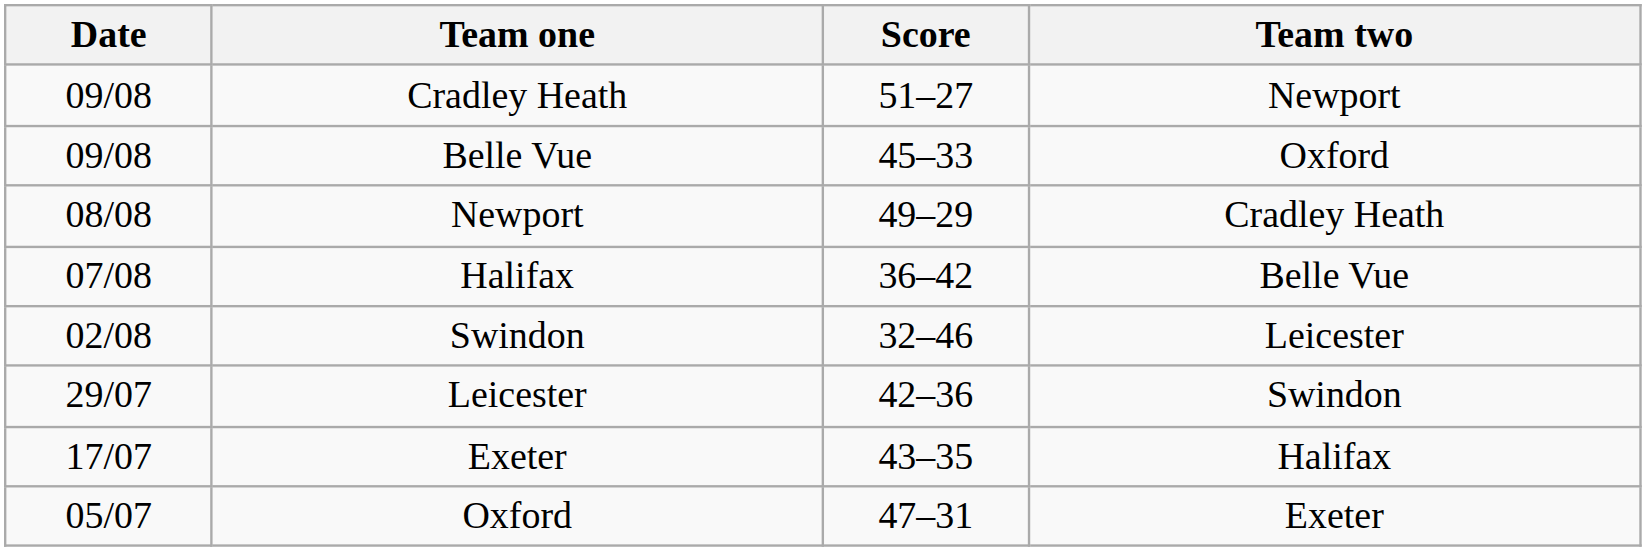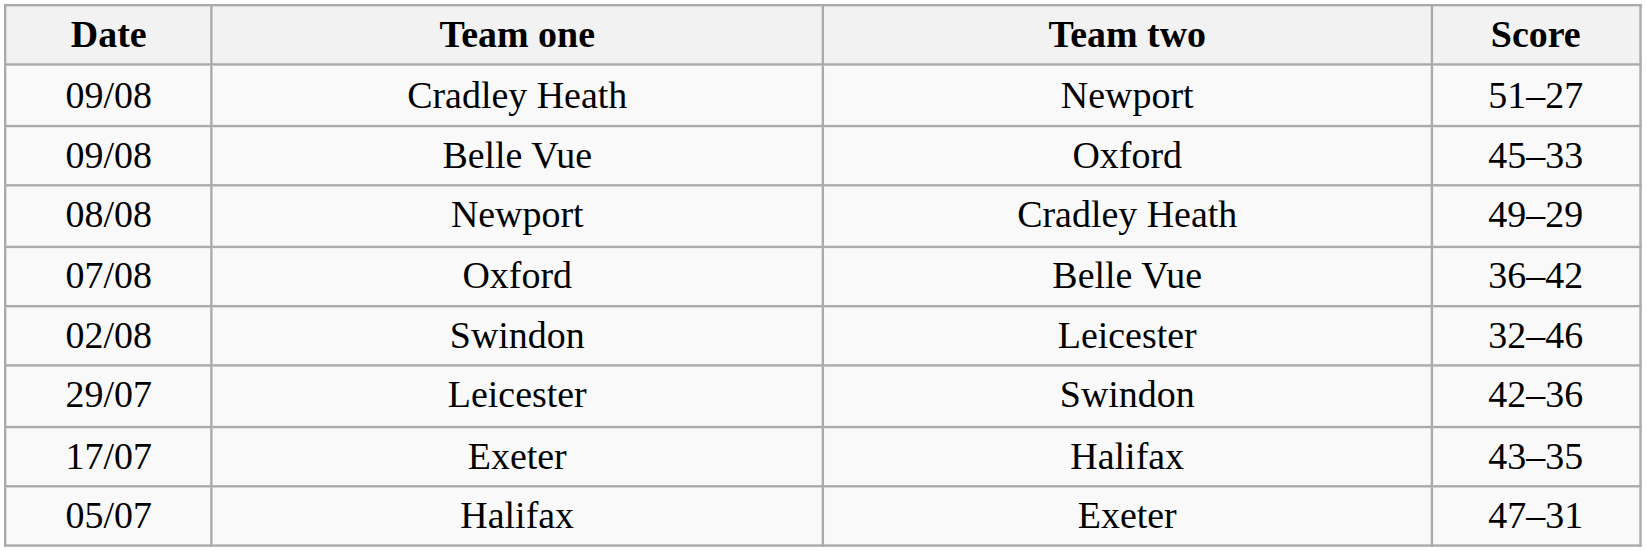columns swapped: Score <-> Team two
row 5 | Team one: Halifax -> Oxford
row 9 | Team one: Oxford -> Halifax
